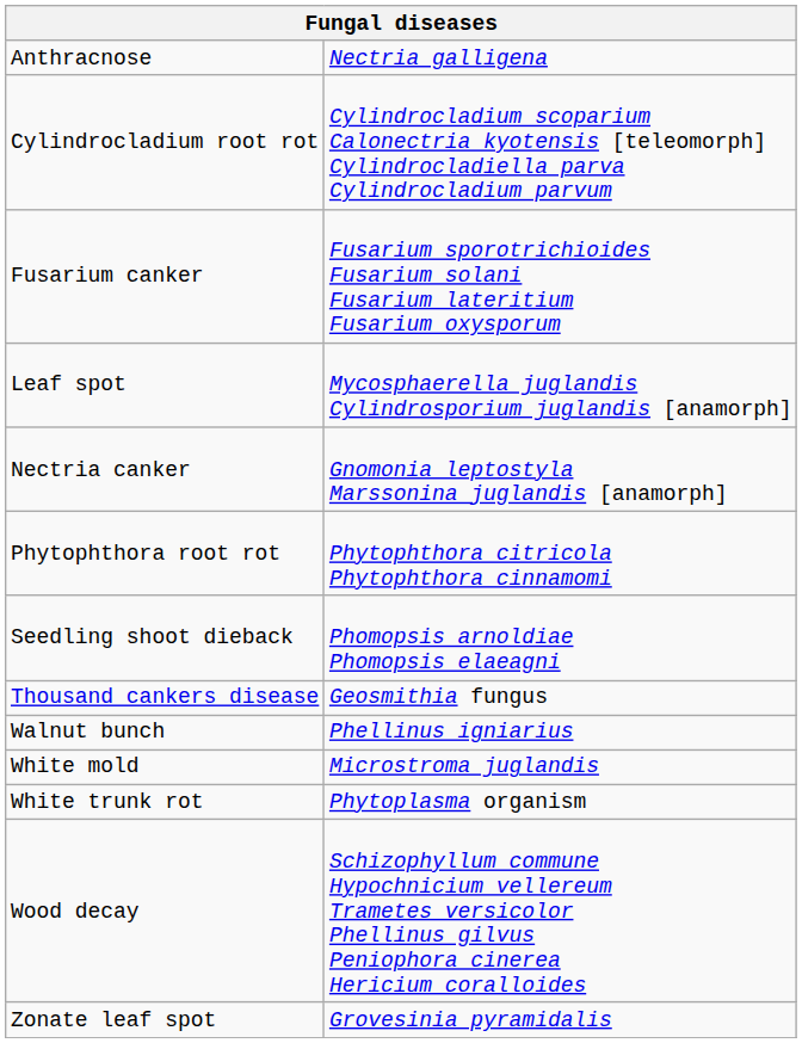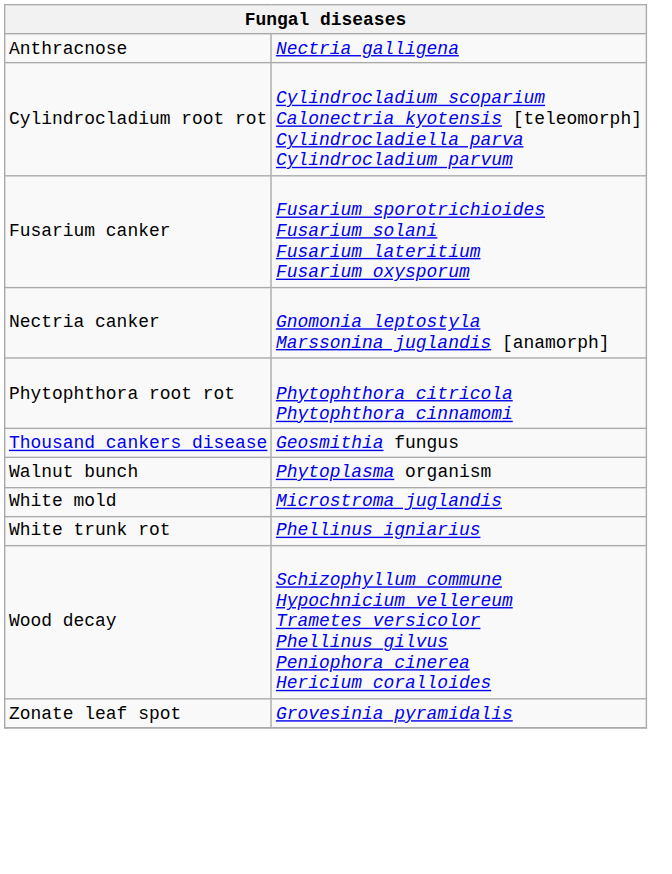- row: Leaf spot | Mycosphaerella juglandis Cylindrosporium juglandis [anamorph]
- row: Seedling shoot dieback | Phomopsis arnoldiae Phomopsis elaeagni
Walnut bunch | column 2: Phellinus igniarius -> Phytoplasma organism
White trunk rot | column 2: Phytoplasma organism -> Phellinus igniarius
